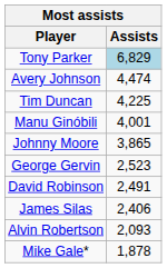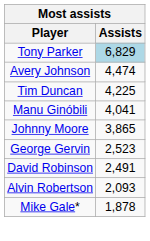Manu Ginóbili | Assists: 4,001 -> 4,041
- row: James Silas | 2,406
